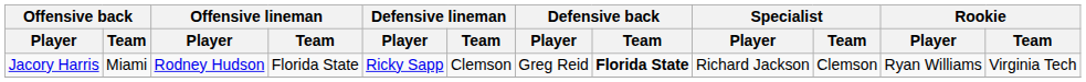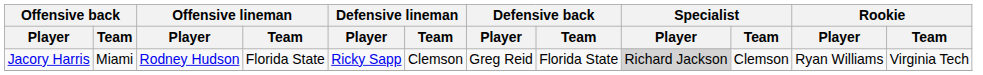Jacory Harris | Defensive back / Team: bold -> normal
Jacory Harris | Specialist / Player: no background -> lightgrey background
